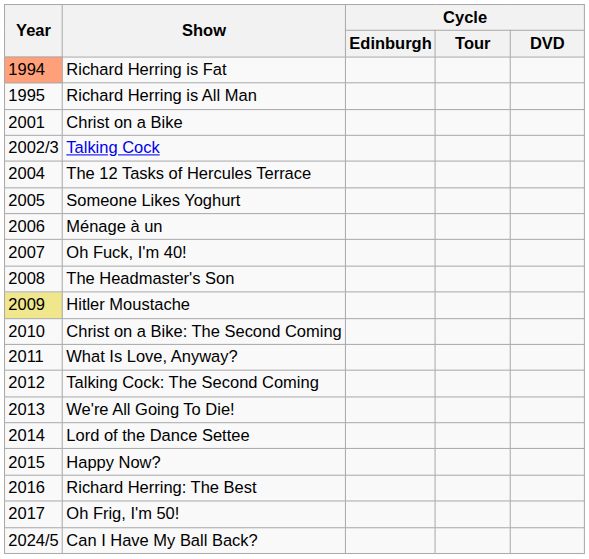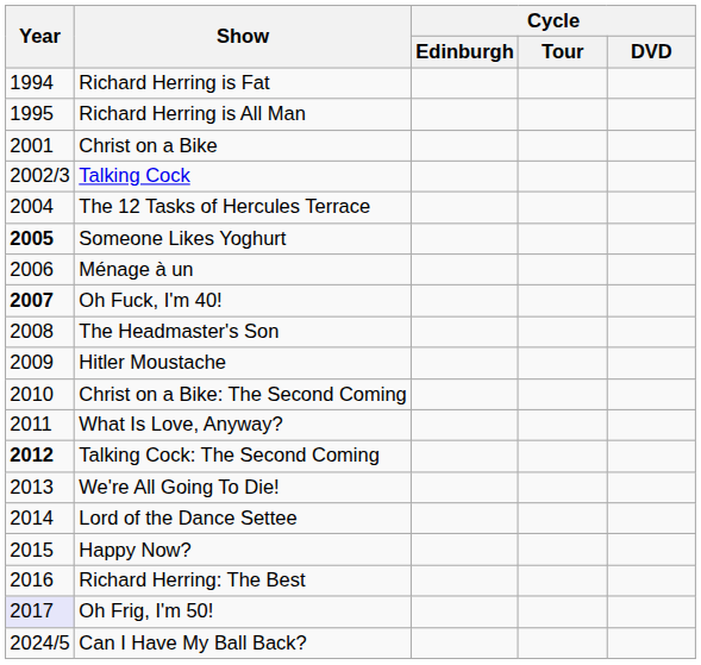Richard Herring is Fat | Year: lightsalmon background -> no background
Someone Likes Yoghurt | Year: normal -> bold
Oh Fuck, I'm 40! | Year: normal -> bold
Hitler Moustache | Year: khaki background -> no background
Talking Cock: The Second Coming | Year: normal -> bold
Oh Frig, I'm 50! | Year: no background -> lavender background
